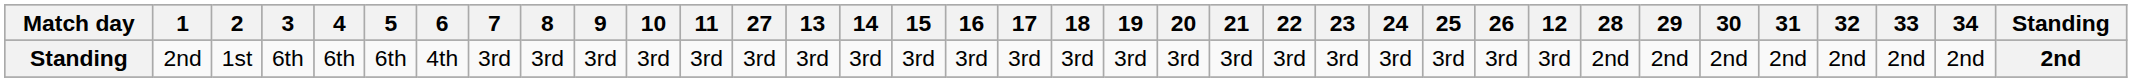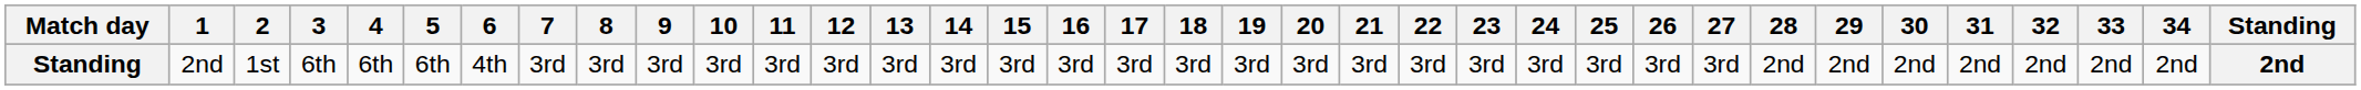columns swapped: 12 <-> 27
